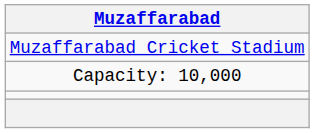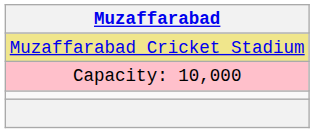Muzaffarabad Cricket Stadium | Muzaffarabad: no background -> khaki background
Capacity: 10,000 | Muzaffarabad: no background -> pink background
